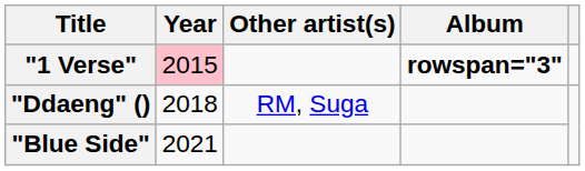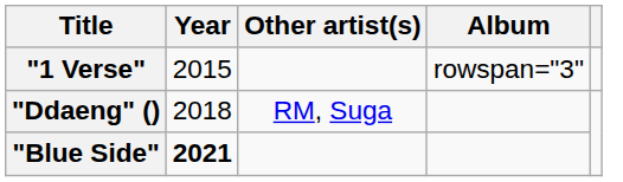"1 Verse" | Year: pink background -> no background
"1 Verse" | Album: bold -> normal
"Blue Side" | Year: normal -> bold
